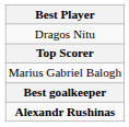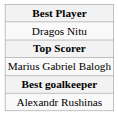row 6 | column 1: bold -> normal
